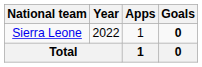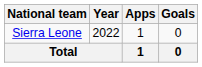Sierra Leone | Goals: bold -> normal
